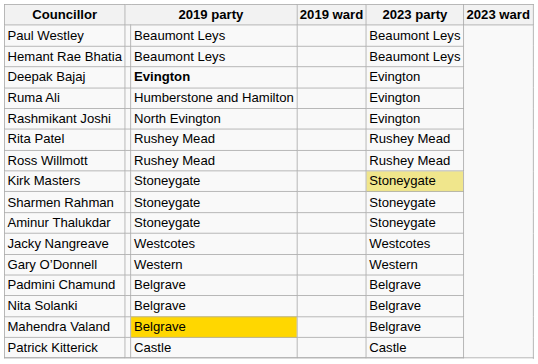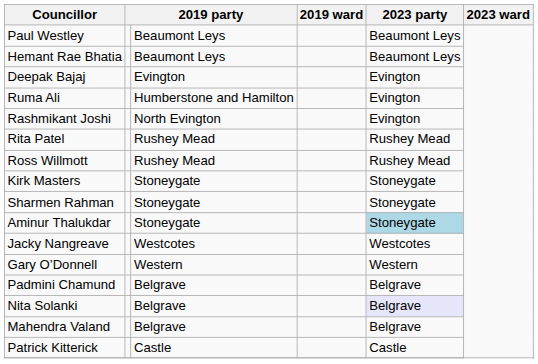Deepak Bajaj | column 3: bold -> normal
Kirk Masters | column 5: khaki background -> no background
Aminur Thalukdar | column 5: no background -> lightblue background
Nita Solanki | column 5: no background -> lavender background
Mahendra Valand | column 3: gold background -> no background
